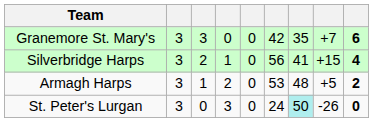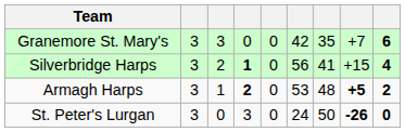Silverbridge Harps | column 4: normal -> bold
Armagh Harps | column 4: normal -> bold
Armagh Harps | column 8: normal -> bold
St. Peter's Lurgan | column 7: paleturquoise background -> no background
St. Peter's Lurgan | column 8: normal -> bold
